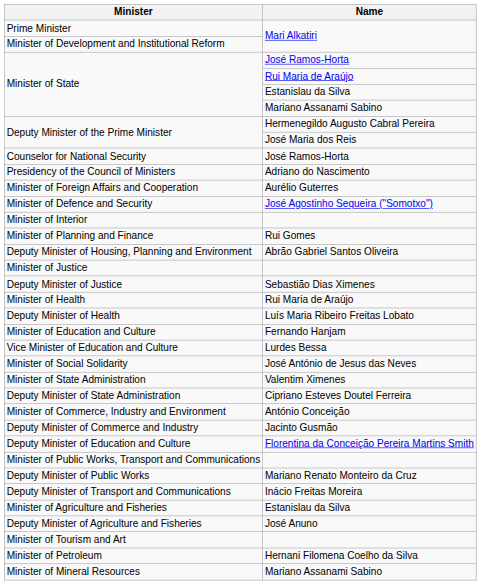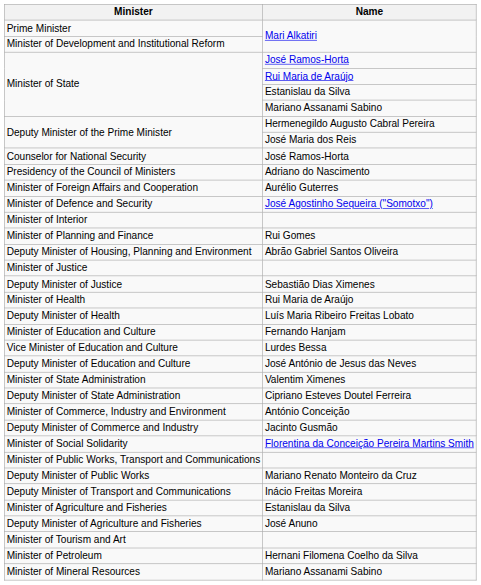row 23 | Minister: Minister of Social Solidarity -> Deputy Minister of Education and Culture
row 28 | Minister: Deputy Minister of Education and Culture -> Minister of Social Solidarity
